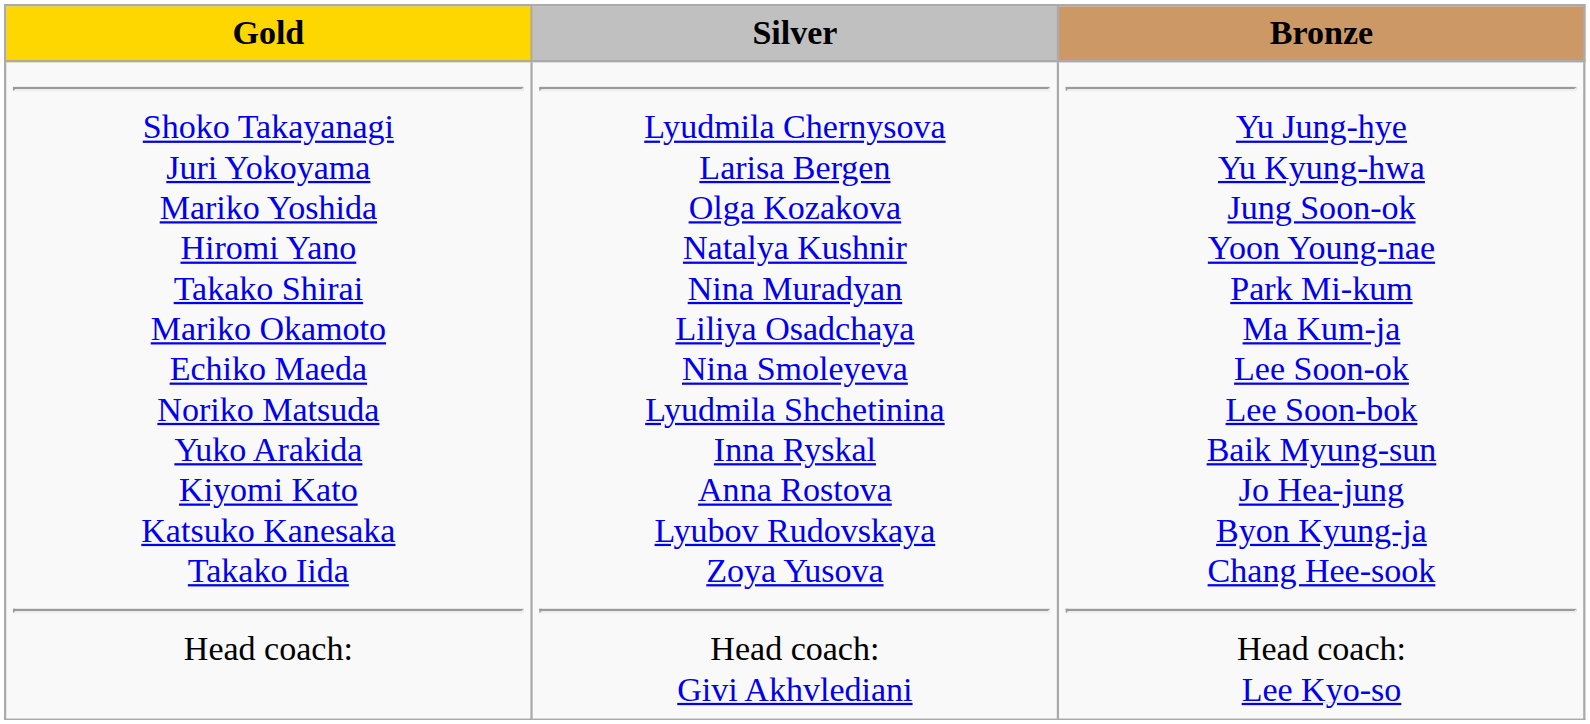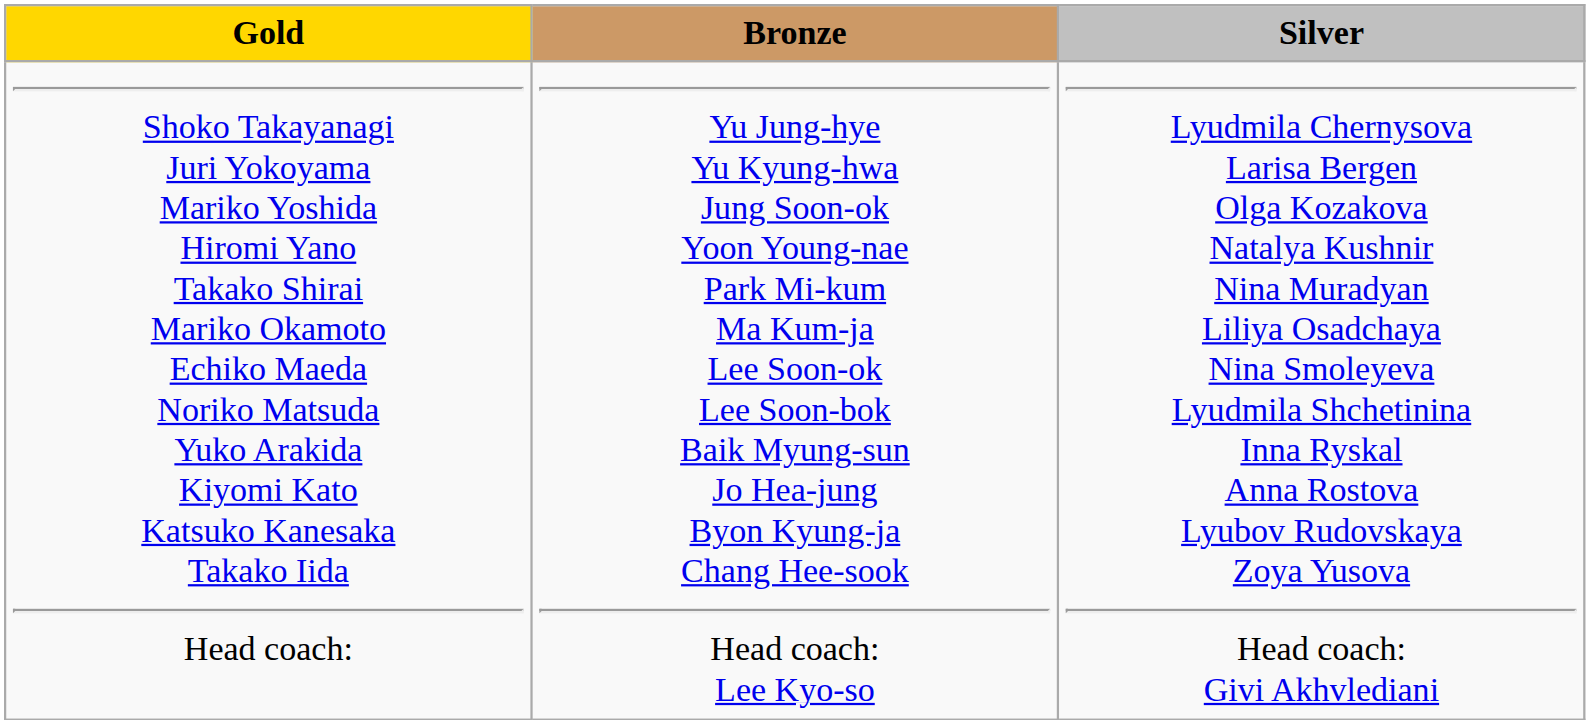columns swapped: Silver <-> Bronze
